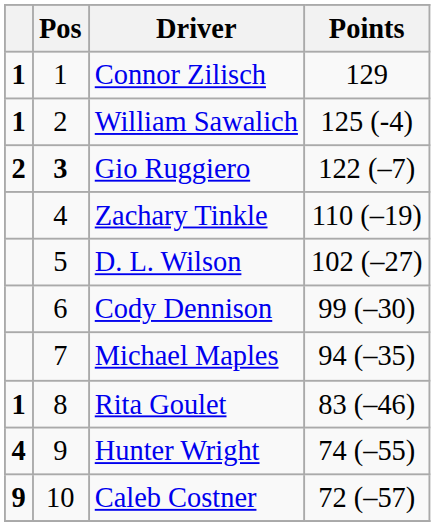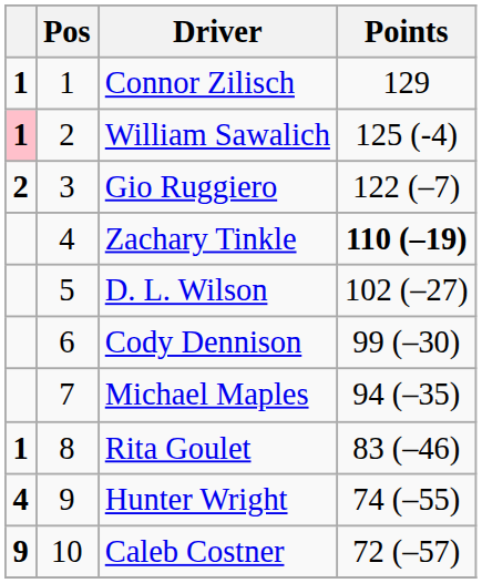William Sawalich | column 1: no background -> pink background
Gio Ruggiero | Pos: bold -> normal
Zachary Tinkle | Points: normal -> bold
